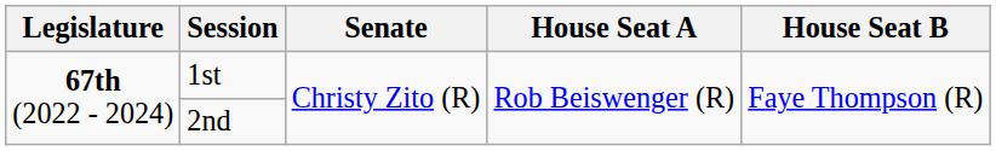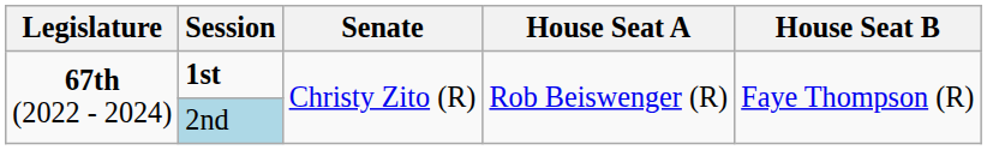1st | Session: normal -> bold
2nd | Session: no background -> lightblue background
